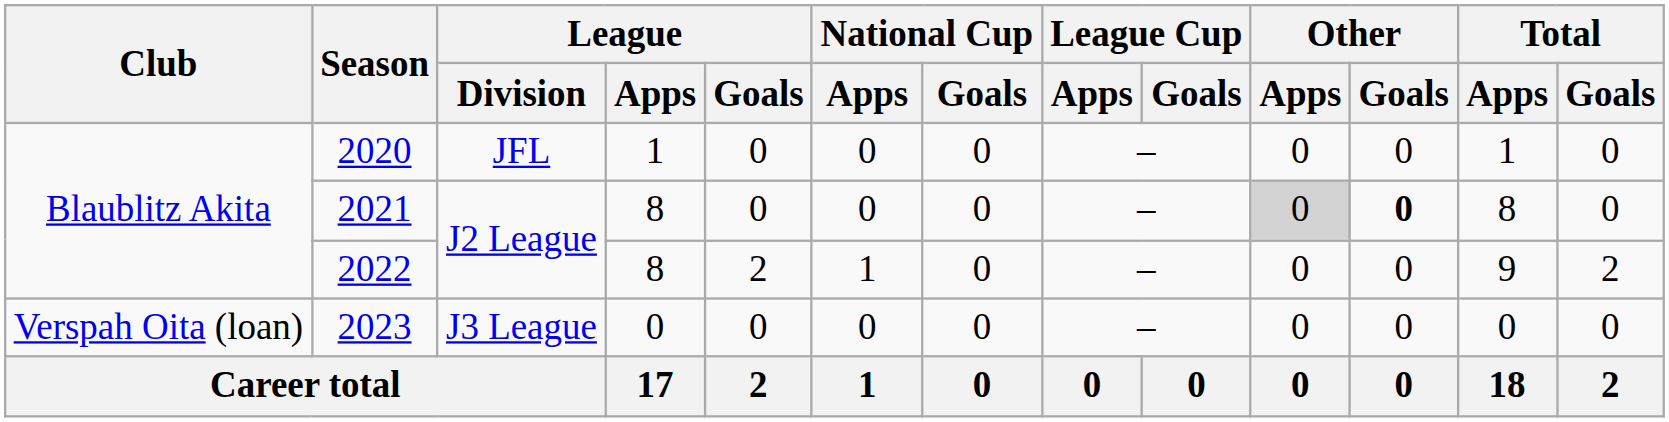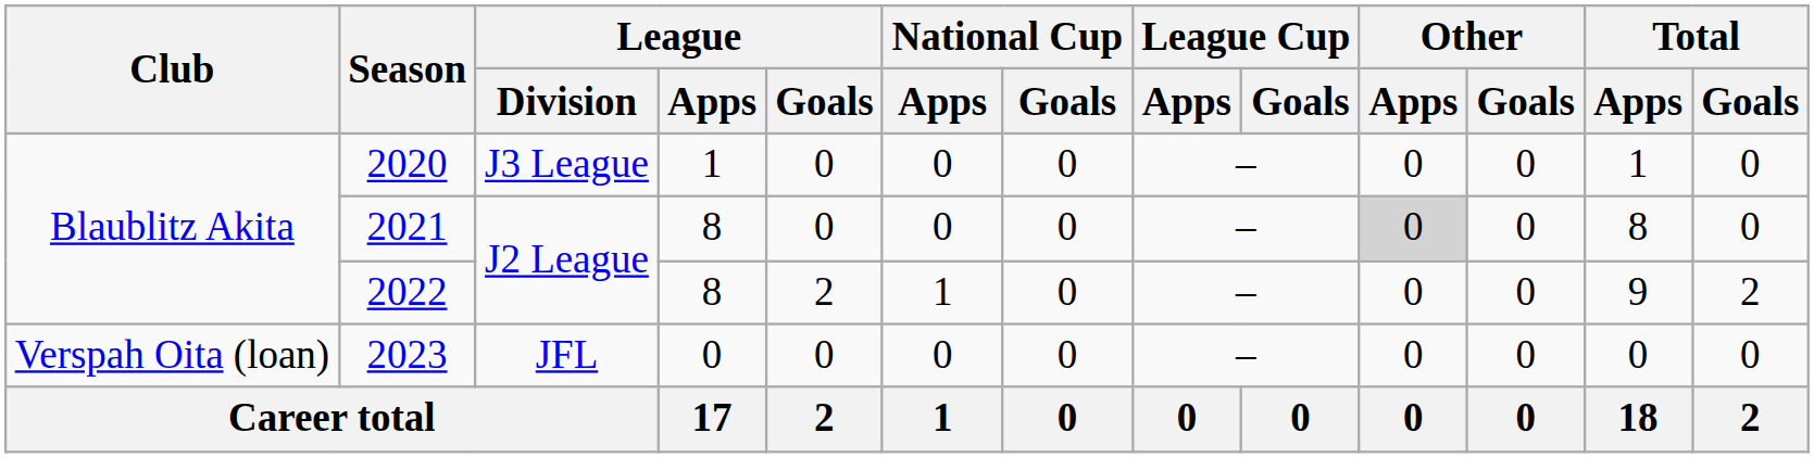2020 | League / Division: JFL -> J3 League
2021 | Other / Goals: bold -> normal
2023 | League / Division: J3 League -> JFL
